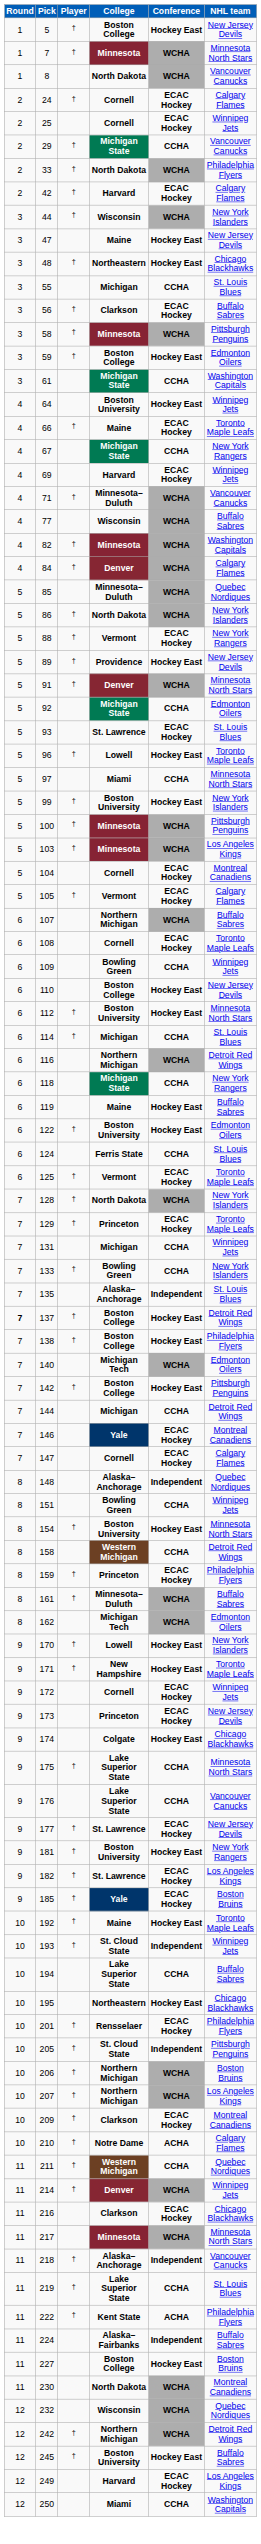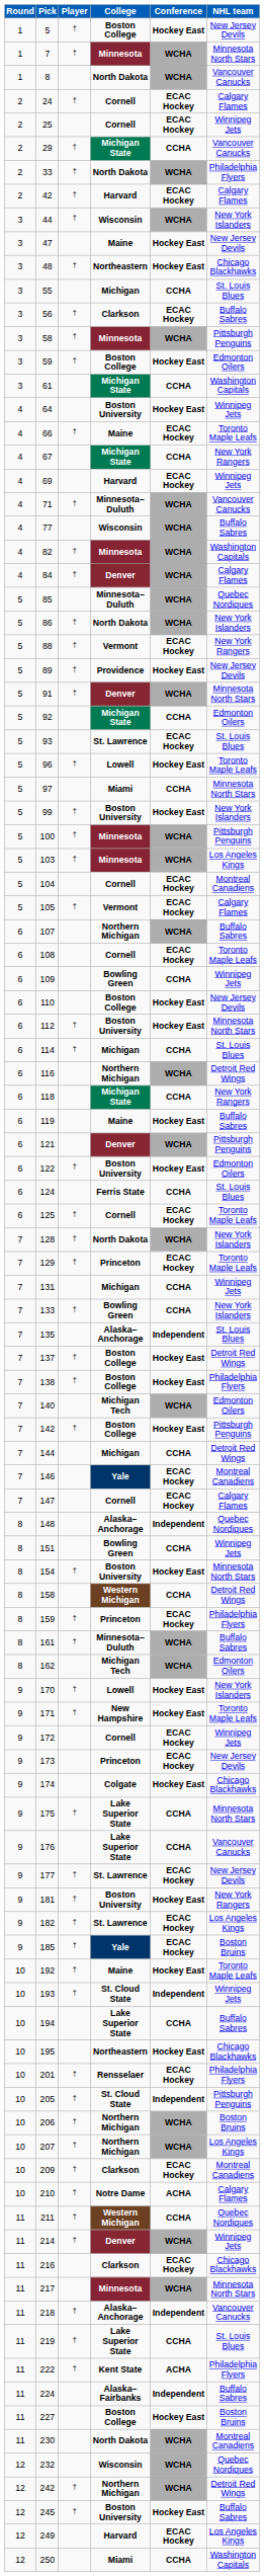+ row: 6 | 121 | Denver | WCHA | Pittsburgh Penguins
125 | College: Vermont -> Cornell
137 | Round: bold -> normal
